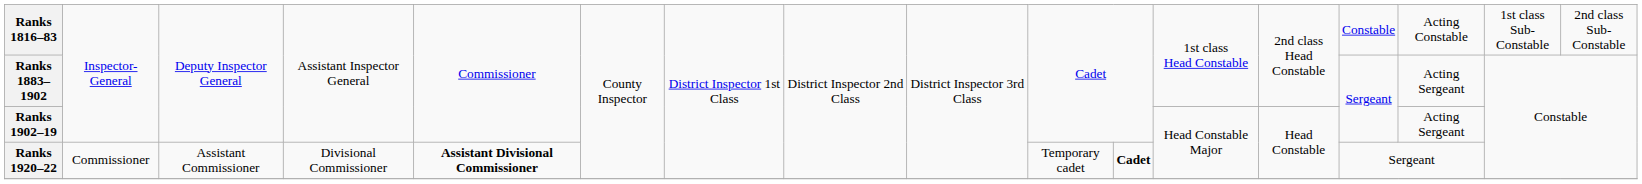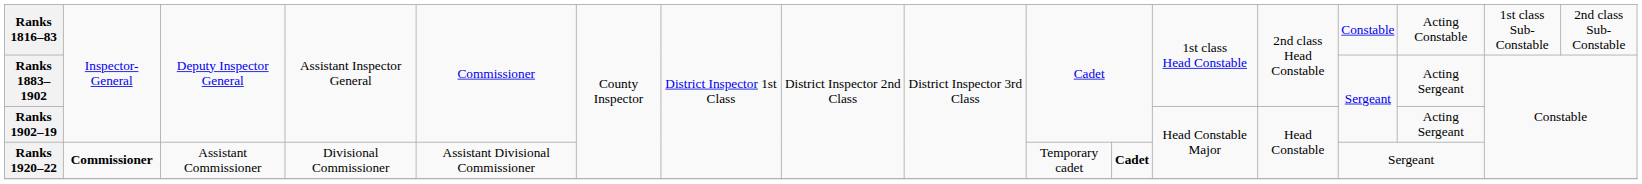Ranks 1920–22 | column 2: normal -> bold
Ranks 1920–22 | column 5: bold -> normal
